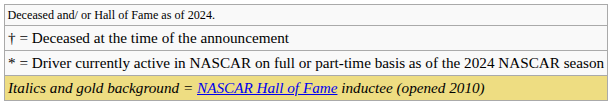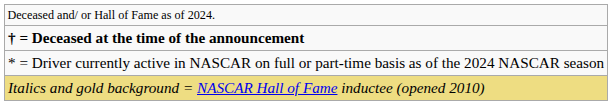row 2 | column 1: normal -> bold
